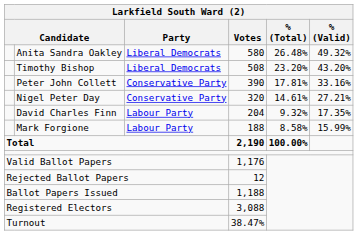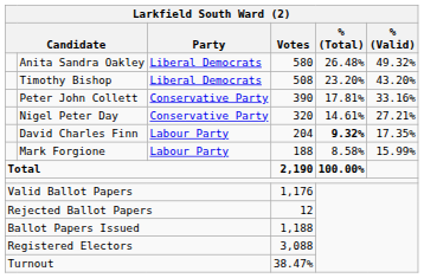David Charles Finn | % (Total): normal -> bold
